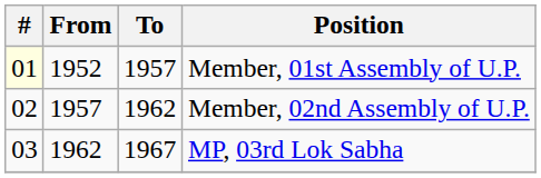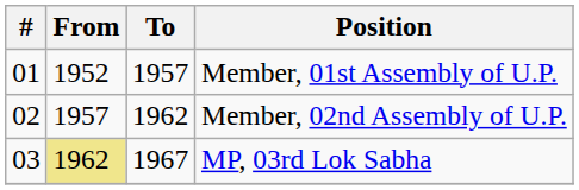Member, 01st Assembly of U.P. | #: lightyellow background -> no background
MP, 03rd Lok Sabha | From: no background -> khaki background
